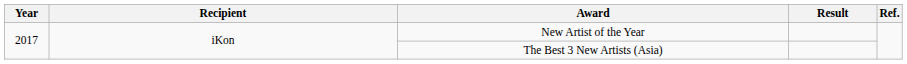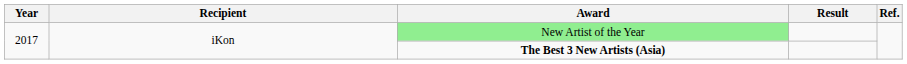New Artist of the Year | Award: no background -> lightgreen background
The Best 3 New Artists (Asia) | Award: normal -> bold
